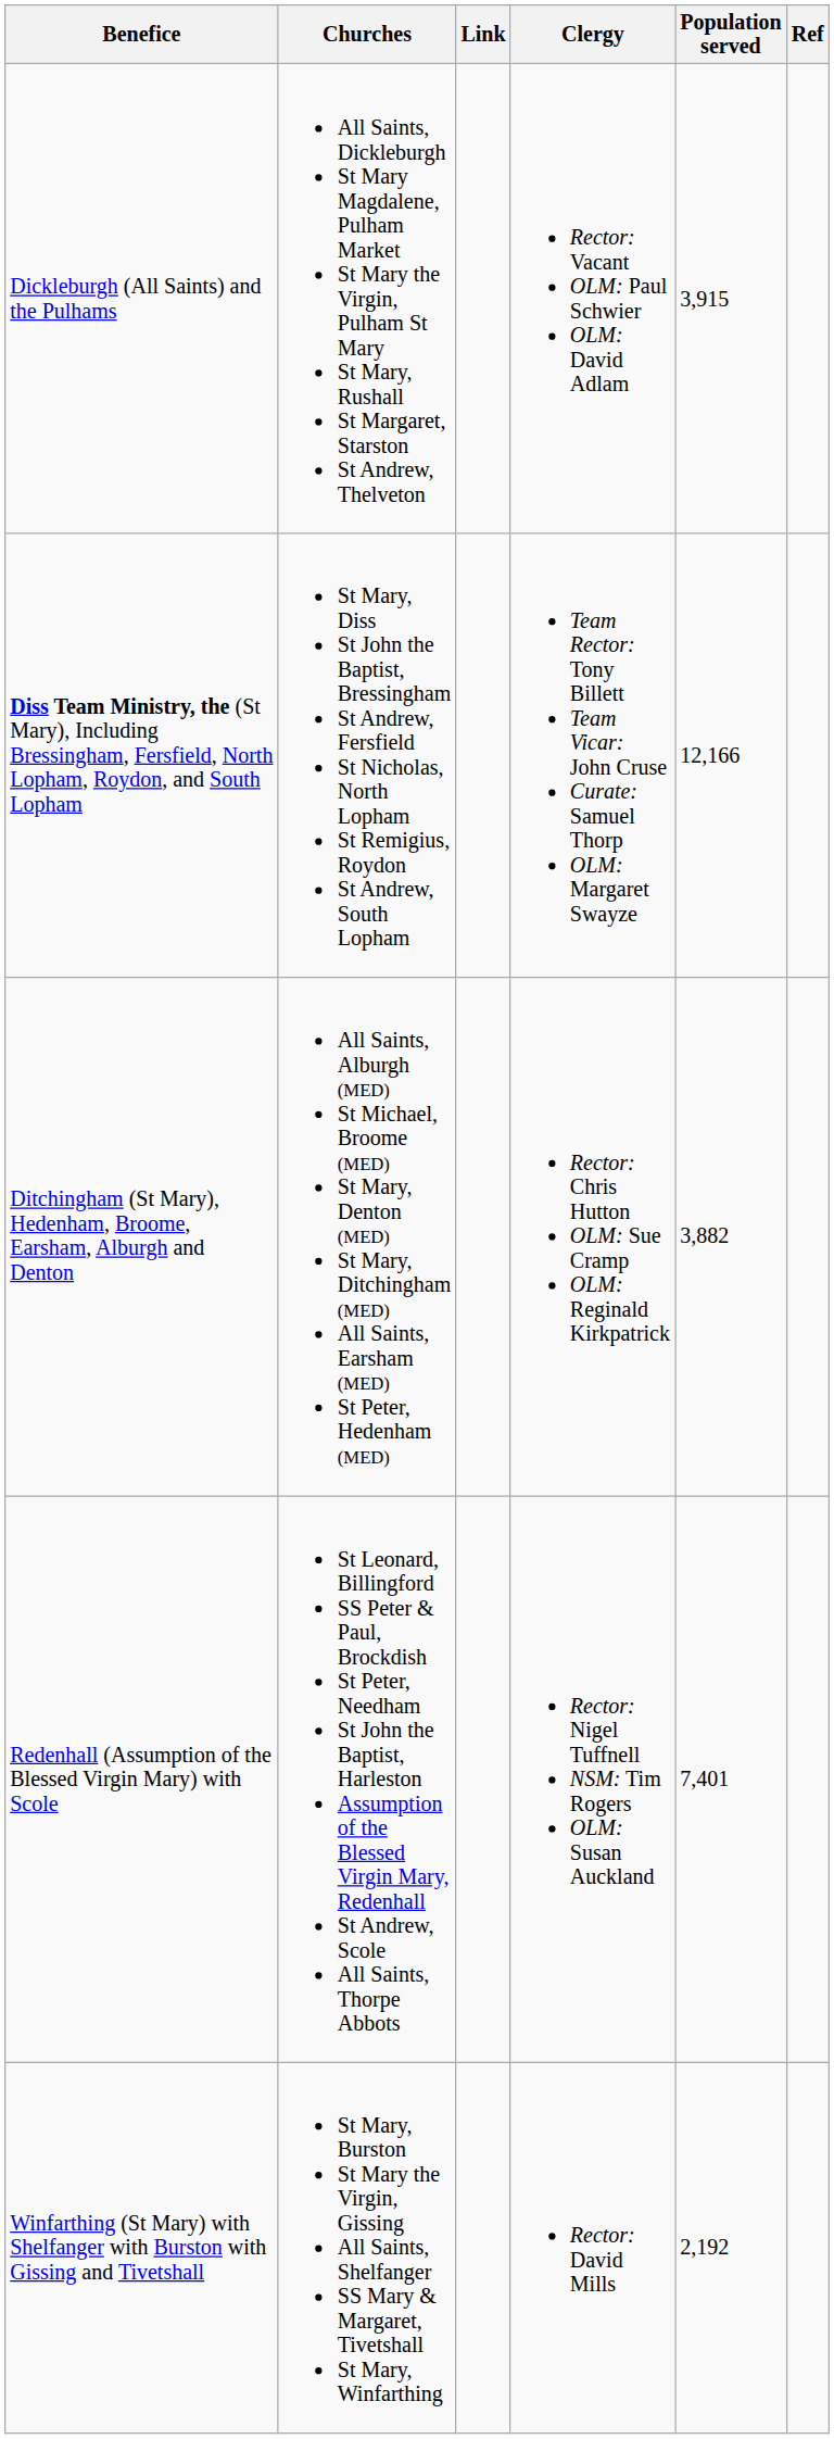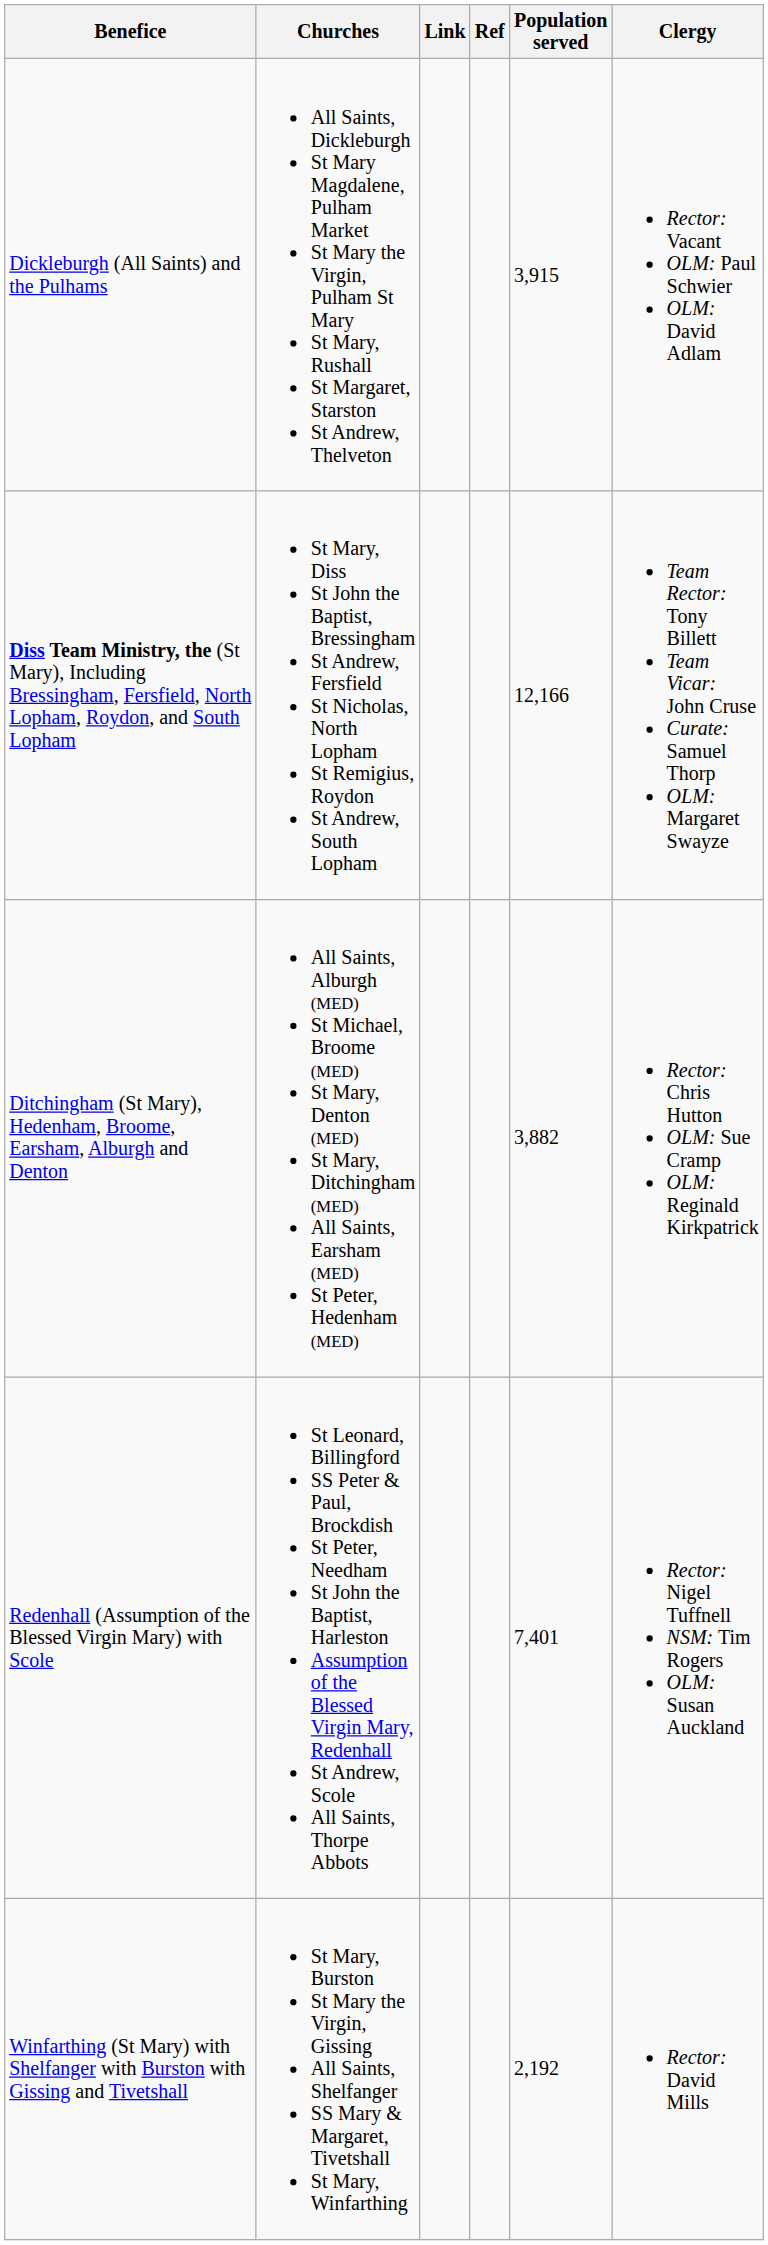columns swapped: Clergy <-> Ref
